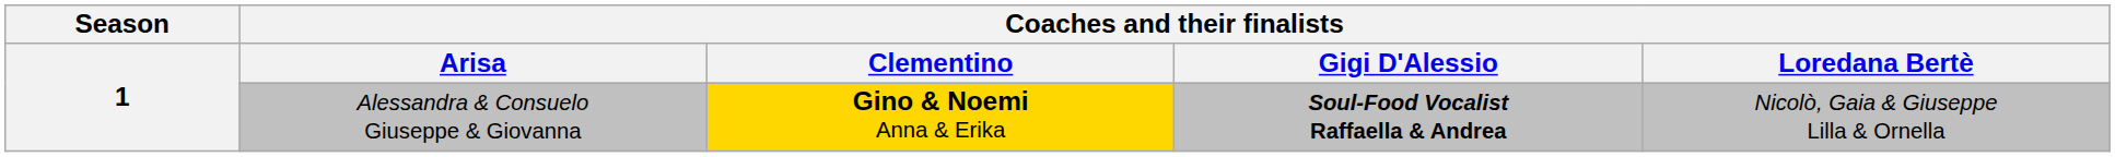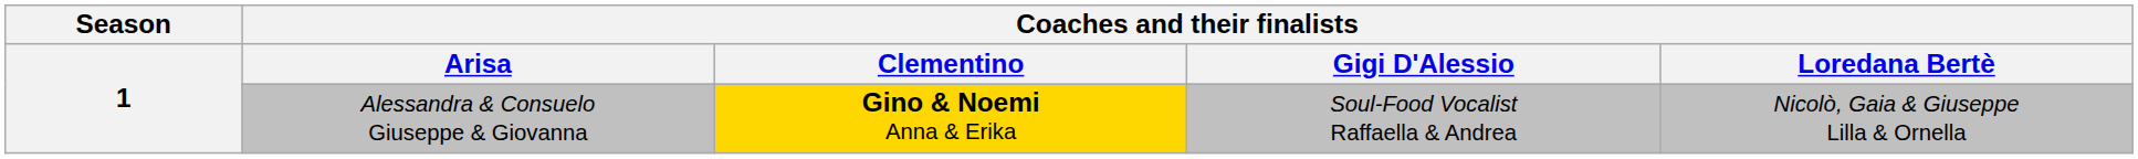Alessandra & Consuelo Giuseppe & Giovanna | Coaches and their finalists / Gigi D'Alessio: bold -> normal
